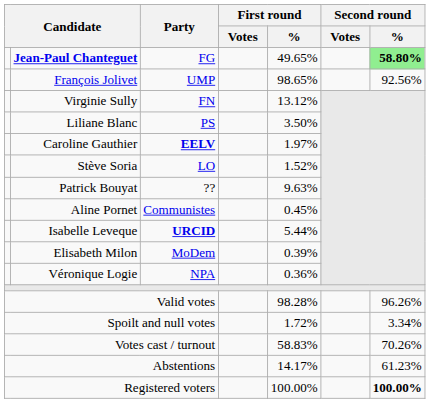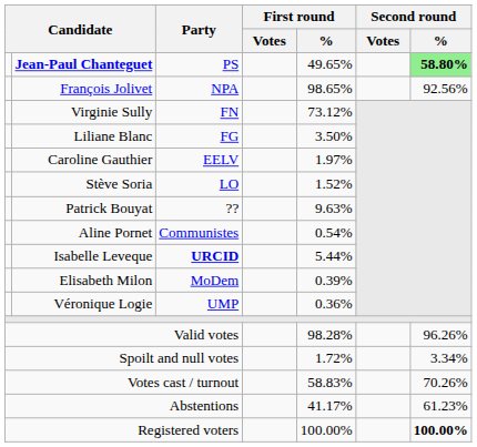Jean-Paul Chanteguet | Party: FG -> PS
François Jolivet | Party: UMP -> NPA
Virginie Sully | First round / %: 13.12% -> 73.12%
Liliane Blanc | Party: PS -> FG
Caroline Gauthier | Party: bold -> normal
Aline Pornet | First round / %: 0.45% -> 0.54%
Véronique Logie | Party: NPA -> UMP
Abstentions | First round / %: 14.17% -> 41.17%
